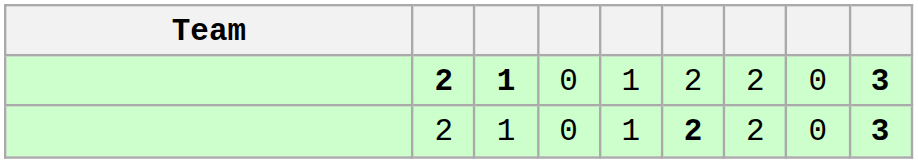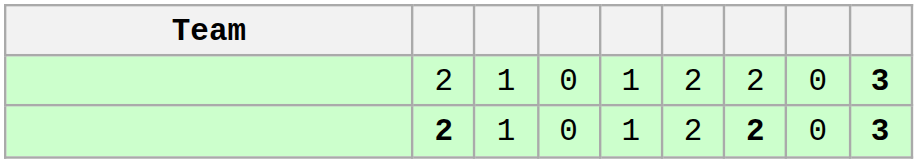row 2 | column 2: bold -> normal
row 2 | column 3: bold -> normal
row 3 | column 2: normal -> bold
row 3 | column 6: bold -> normal
row 3 | column 7: normal -> bold
